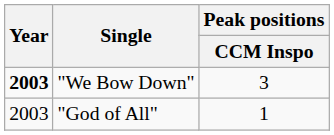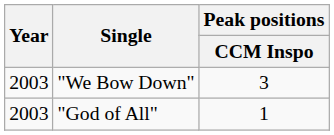"We Bow Down" | Year: bold -> normal
